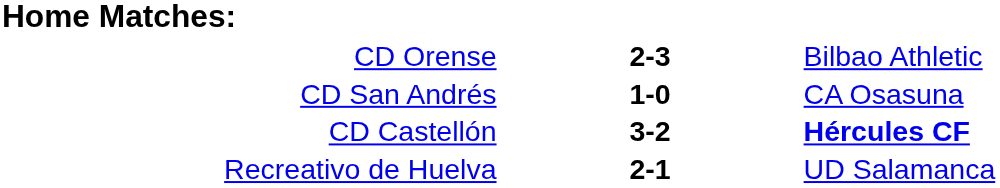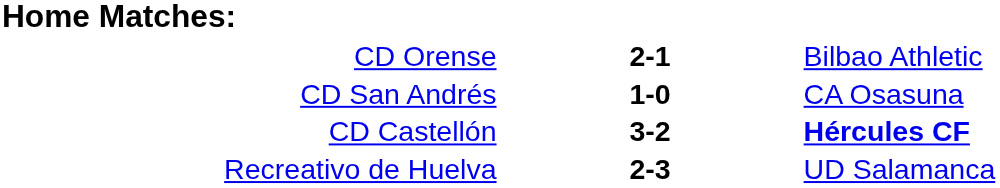CD Orense | column 2: 2-3 -> 2-1
Recreativo de Huelva | column 2: 2-1 -> 2-3
